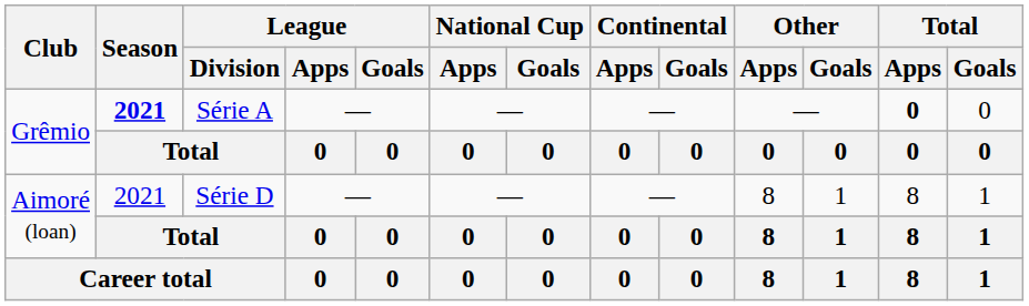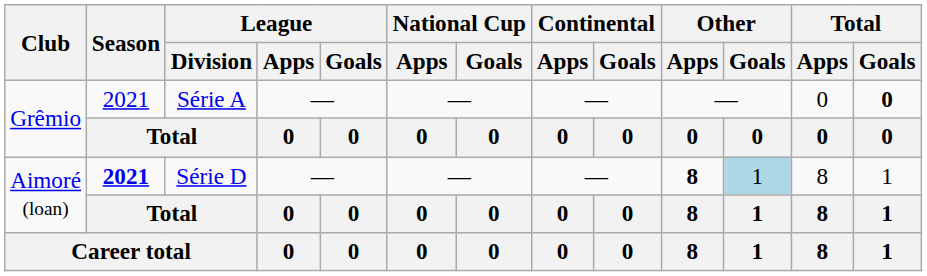Grêmio / Série A | Season: bold -> normal
Grêmio / Série A | Total / Apps: bold -> normal
Grêmio / Série A | Total / Goals: normal -> bold
Aimoré (loan) / Série D | Season: normal -> bold
Aimoré (loan) / Série D | Other / Apps: normal -> bold
Aimoré (loan) / Série D | Other / Goals: no background -> lightblue background
